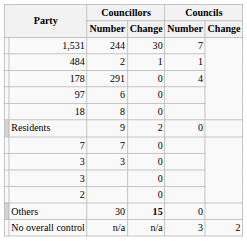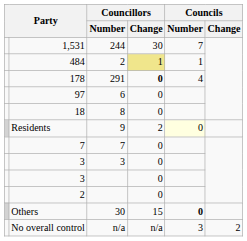484 | Councillors / Change: no background -> khaki background
178 | Councillors / Change: normal -> bold
Residents | Councils / Number: no background -> lightyellow background
Others | Councillors / Change: bold -> normal
Others | Councils / Number: normal -> bold
